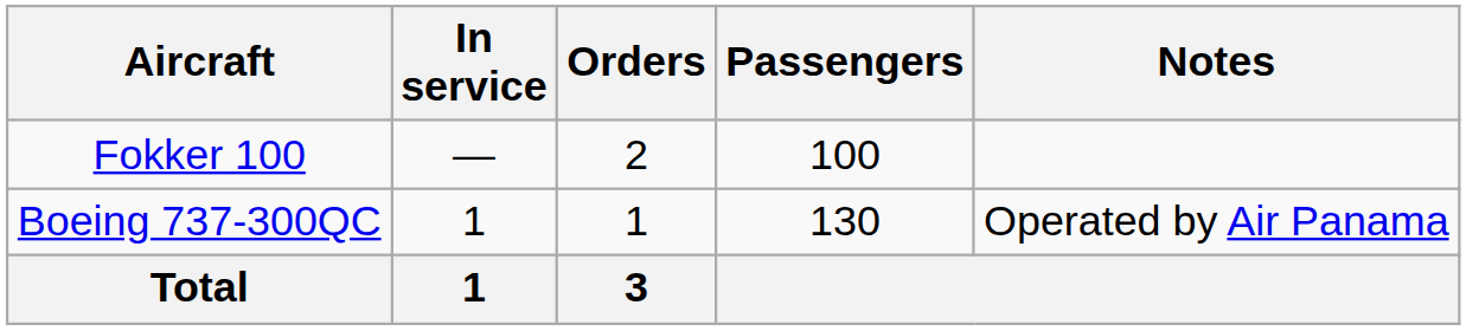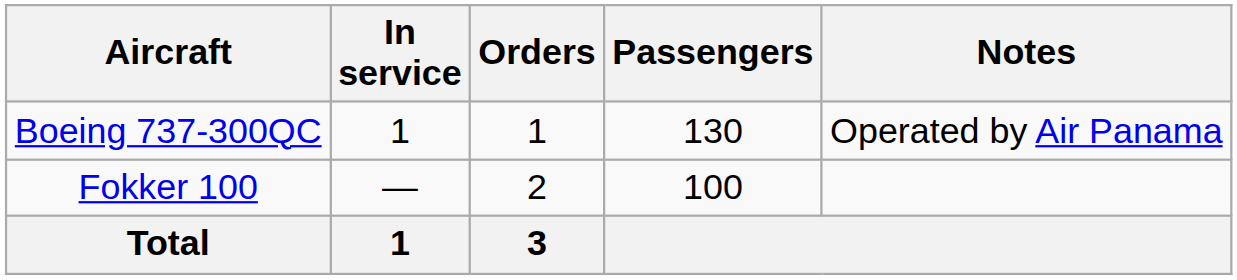rows swapped: Boeing 737-300QC <-> Fokker 100
